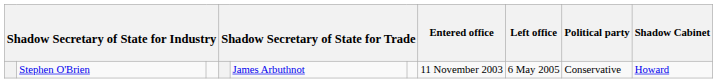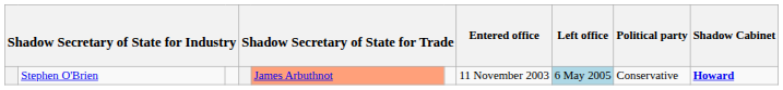Stephen O'Brien | column 5: no background -> lightsalmon background
Stephen O'Brien | Left office: no background -> lightblue background
Stephen O'Brien | Shadow Cabinet: normal -> bold
